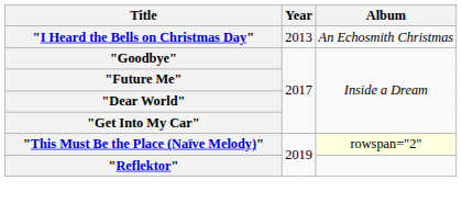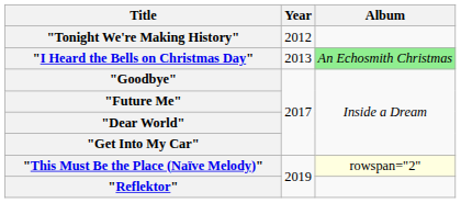+ row: "Tonight We're Making History" | 2012
"I Heard the Bells on Christmas Day" | Album: no background -> lightgreen background
